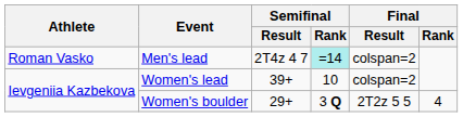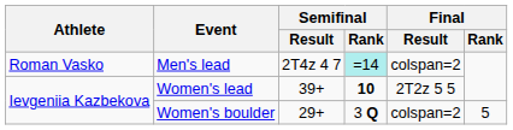Women's lead | Semifinal / Rank: normal -> bold
Women's lead | Final / Result: colspan=2 -> 2T2z 5 5
Women's boulder | Final / Result: 2T2z 5 5 -> colspan=2
Women's boulder | Final / Rank: 4 -> 5
